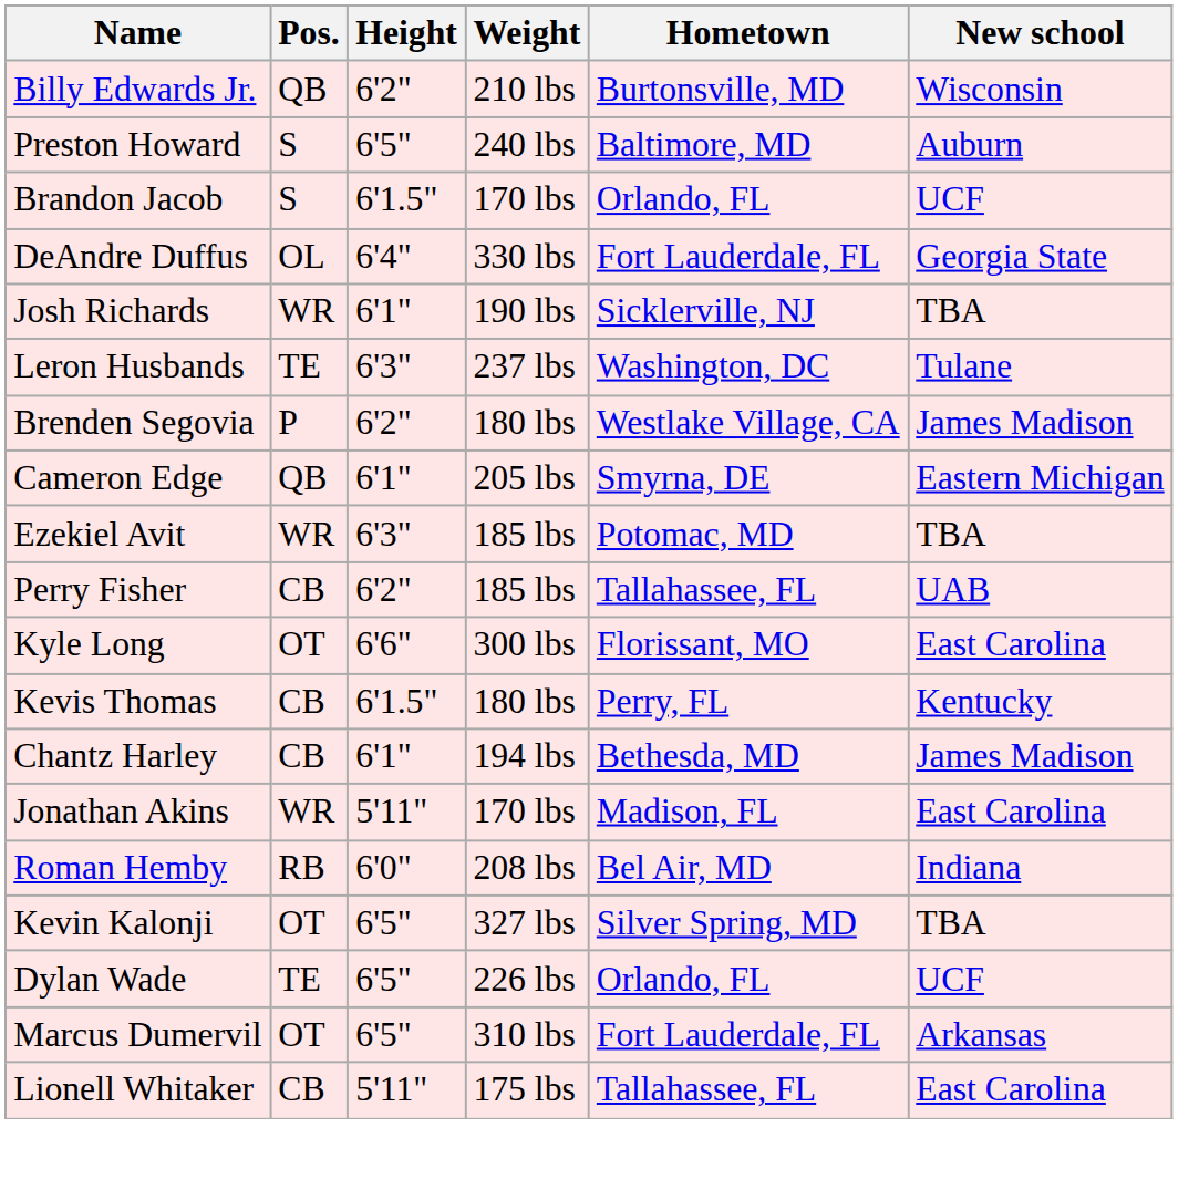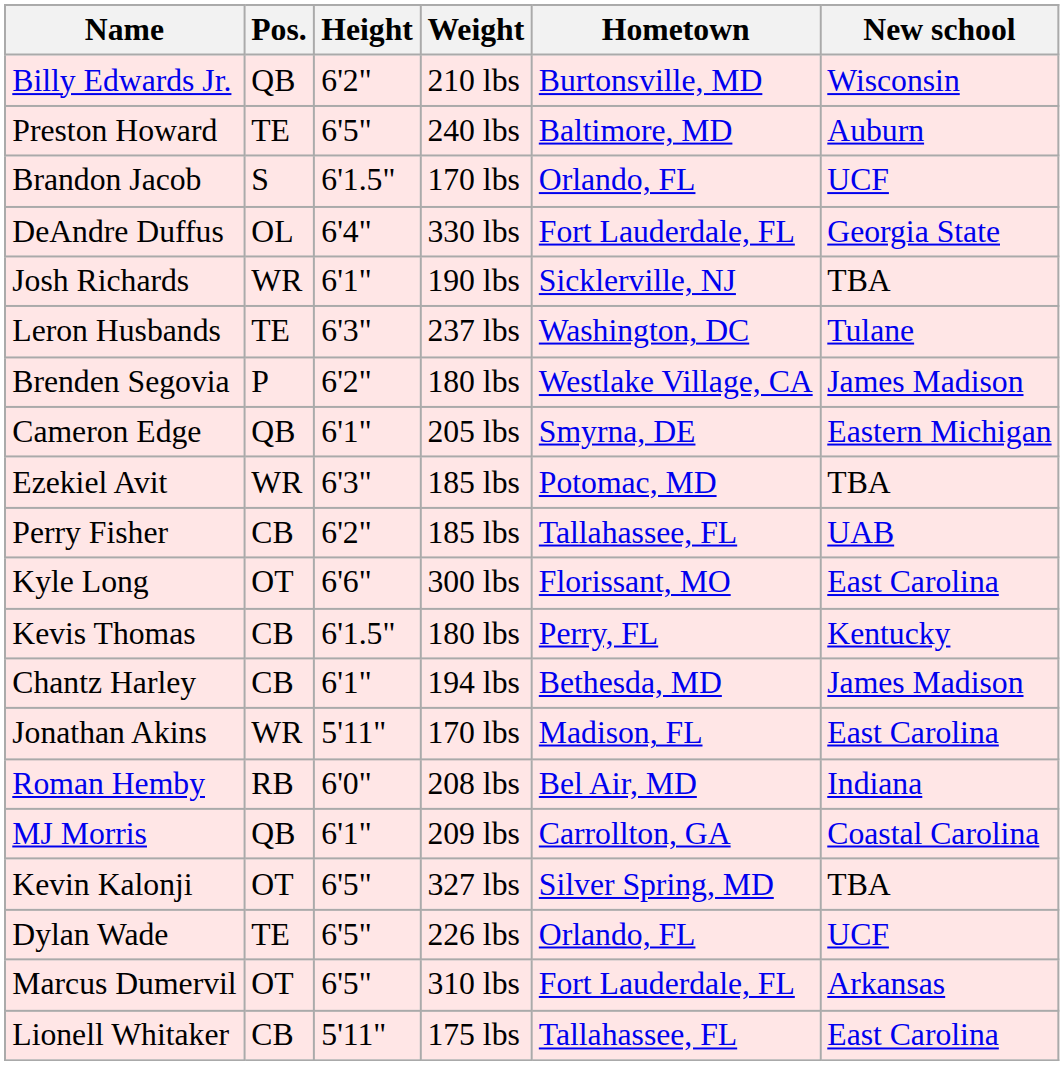Preston Howard | Pos.: S -> TE
+ row: MJ Morris | QB | 6'1" | 209 lbs | Carrollton, GA | Coastal Carolina
